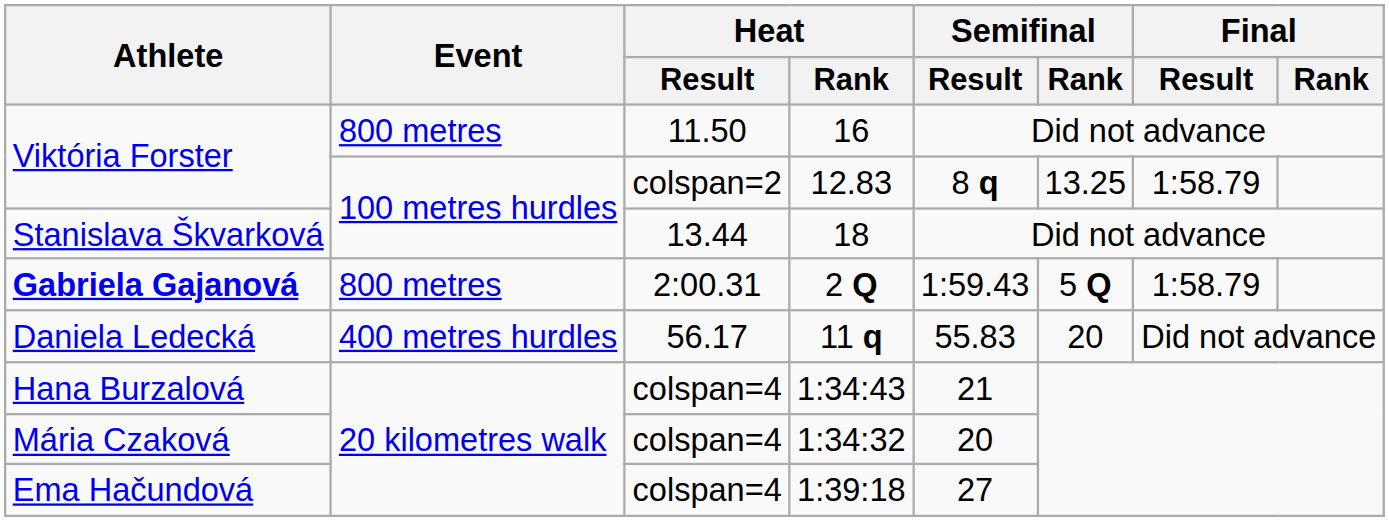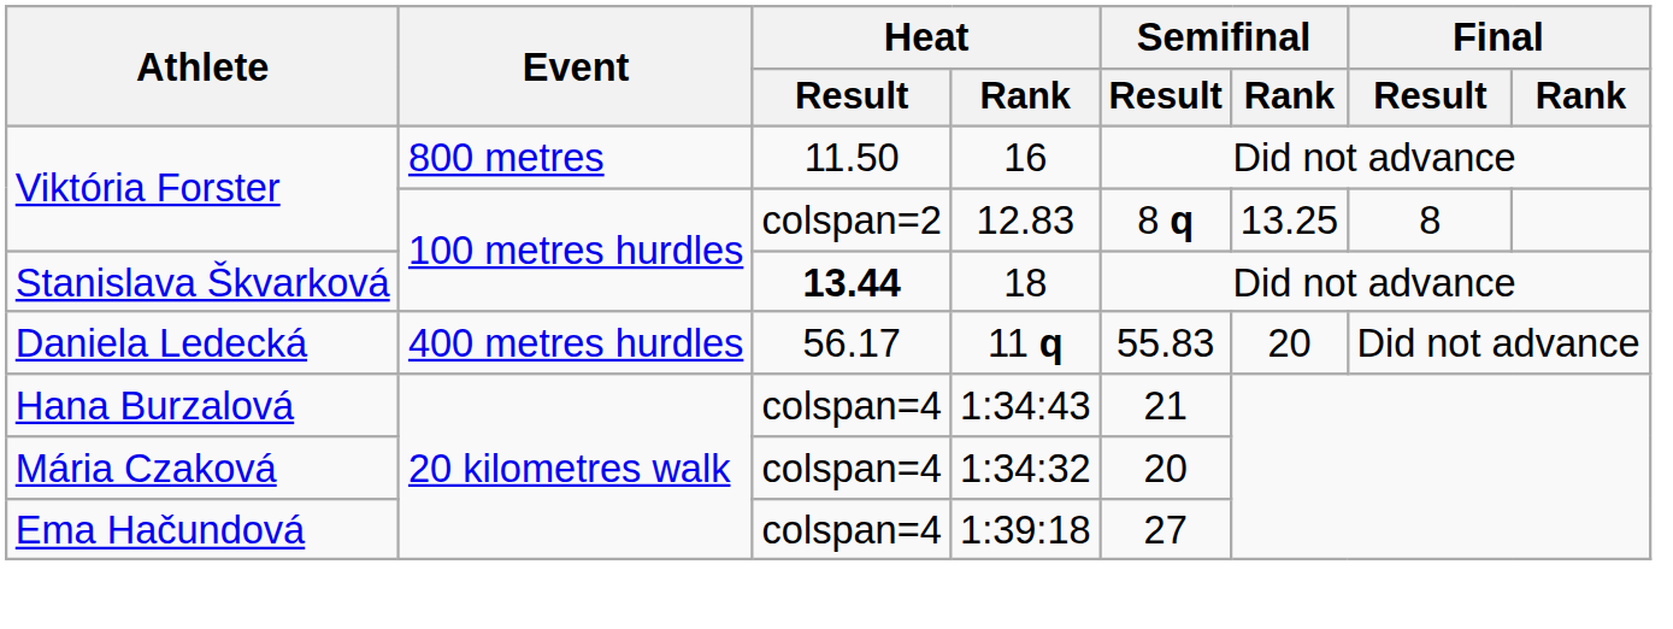12.83 | Final / Result: 1:58.79 -> 8
18 | Heat / Result: normal -> bold
- row: Gabriela Gajanová | 800 metres | 2:00.31 | 2 Q | 1:59.43 | 5 Q | 1:58.79
